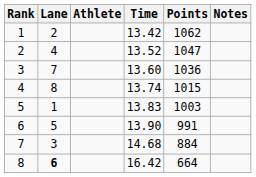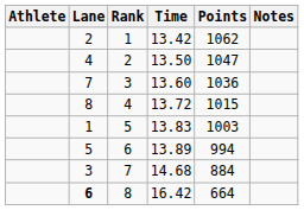columns swapped: Rank <-> Athlete
row 3 | Time: 13.52 -> 13.50
row 5 | Time: 13.74 -> 13.72
row 7 | Time: 13.90 -> 13.89
row 7 | Points: 991 -> 994
